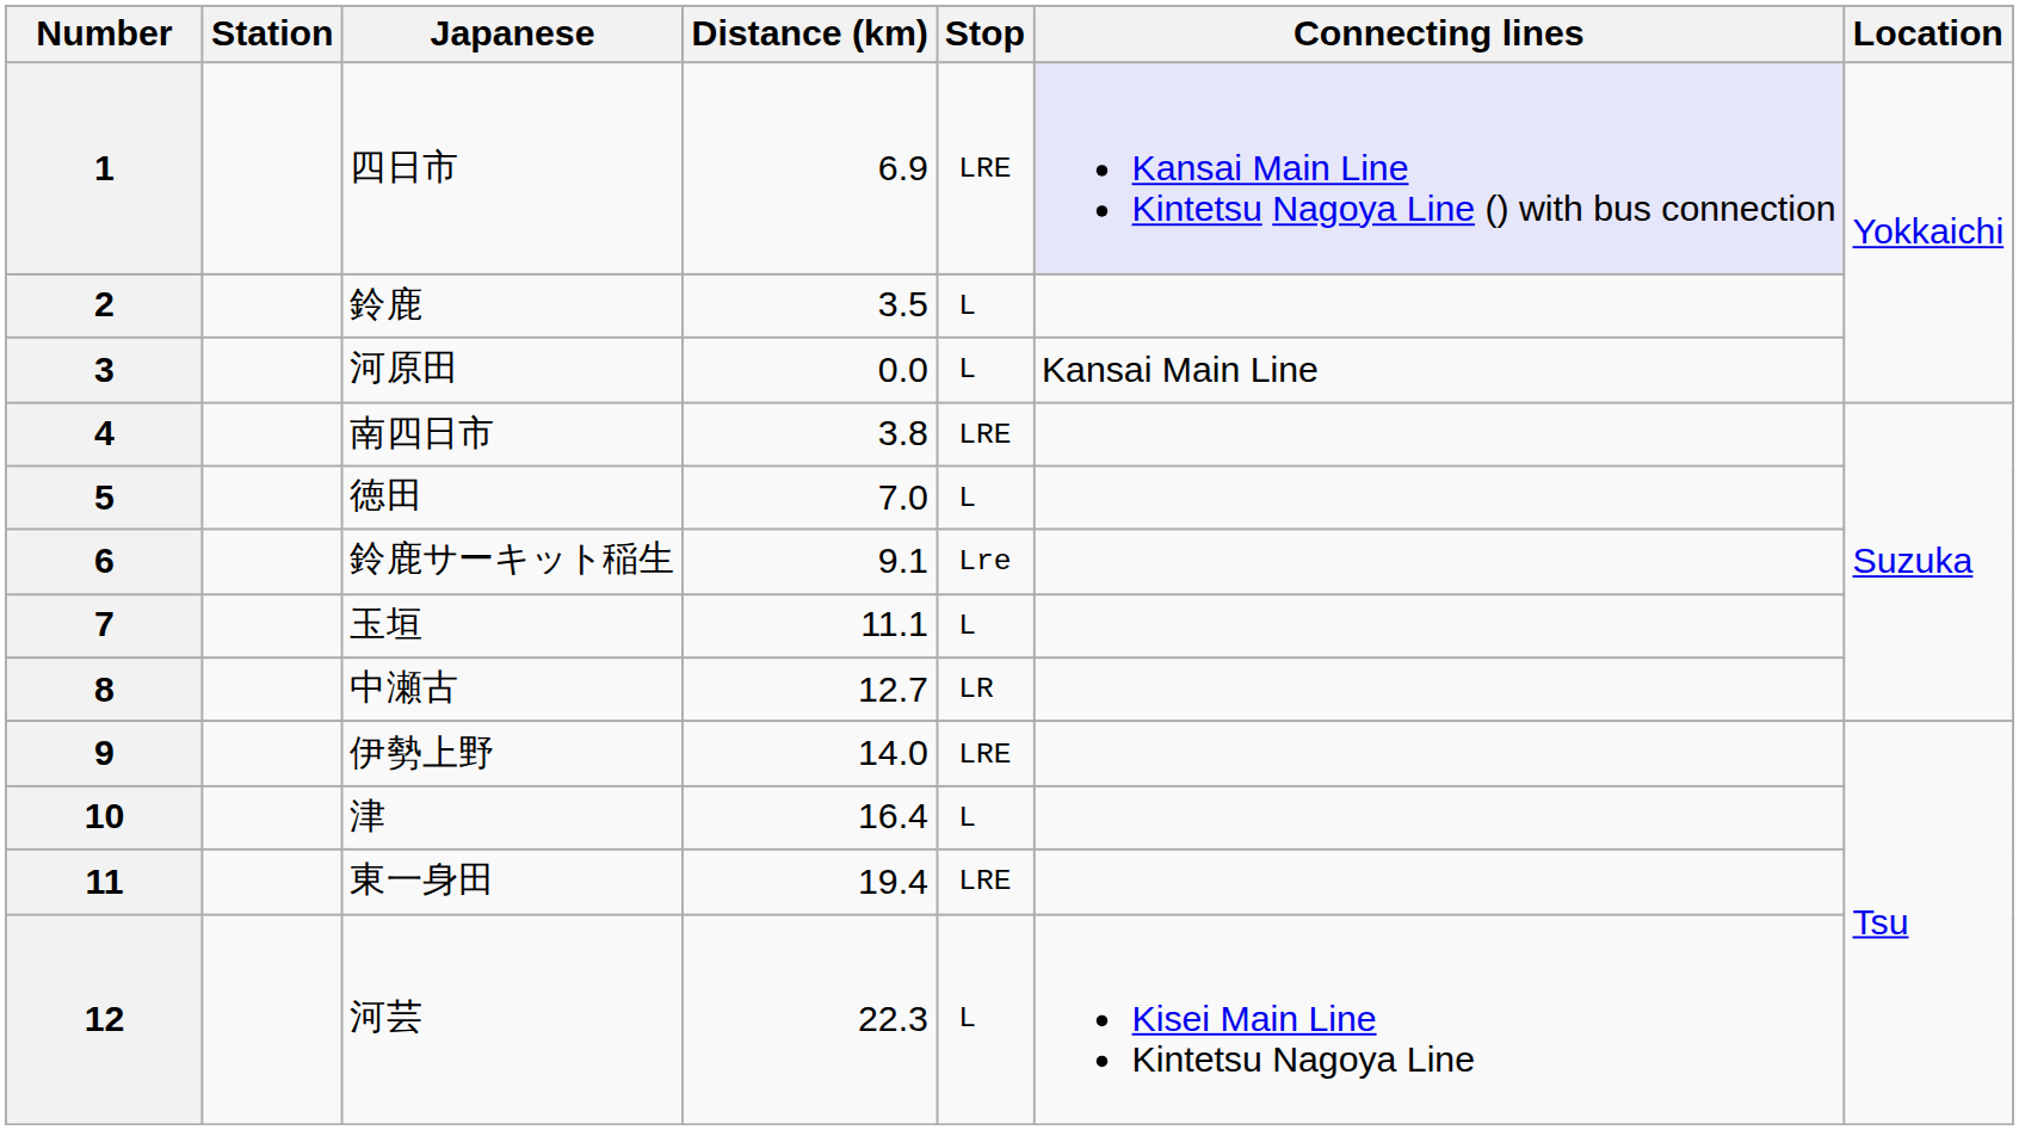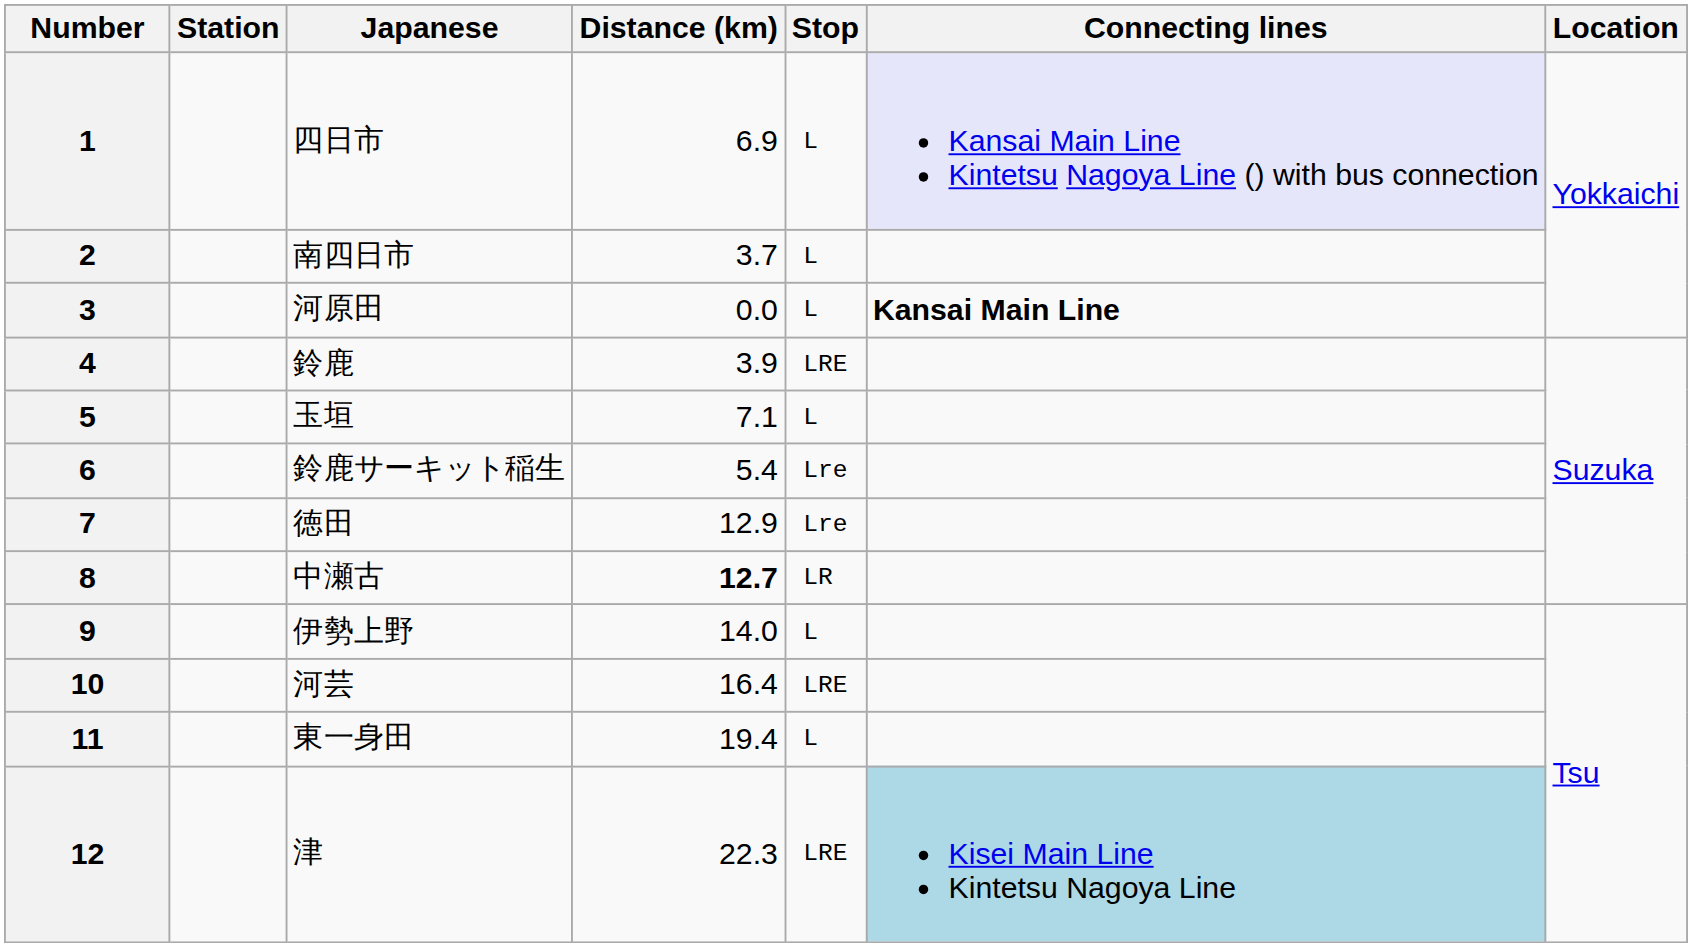1 | Stop: LRE -> L
2 | Japanese: 鈴鹿 -> 南四日市
2 | Distance (km): 3.5 -> 3.7
3 | Connecting lines: normal -> bold
4 | Japanese: 南四日市 -> 鈴鹿
4 | Distance (km): 3.8 -> 3.9
5 | Japanese: 徳田 -> 玉垣
5 | Distance (km): 7.0 -> 7.1
6 | Distance (km): 9.1 -> 5.4
7 | Japanese: 玉垣 -> 徳田
7 | Distance (km): 11.1 -> 12.9
7 | Stop: L -> Lre
8 | Distance (km): normal -> bold
9 | Stop: LRE -> L
10 | Japanese: 津 -> 河芸
10 | Stop: L -> LRE
11 | Stop: LRE -> L
12 | Japanese: 河芸 -> 津
12 | Stop: L -> LRE
12 | Connecting lines: no background -> lightblue background
